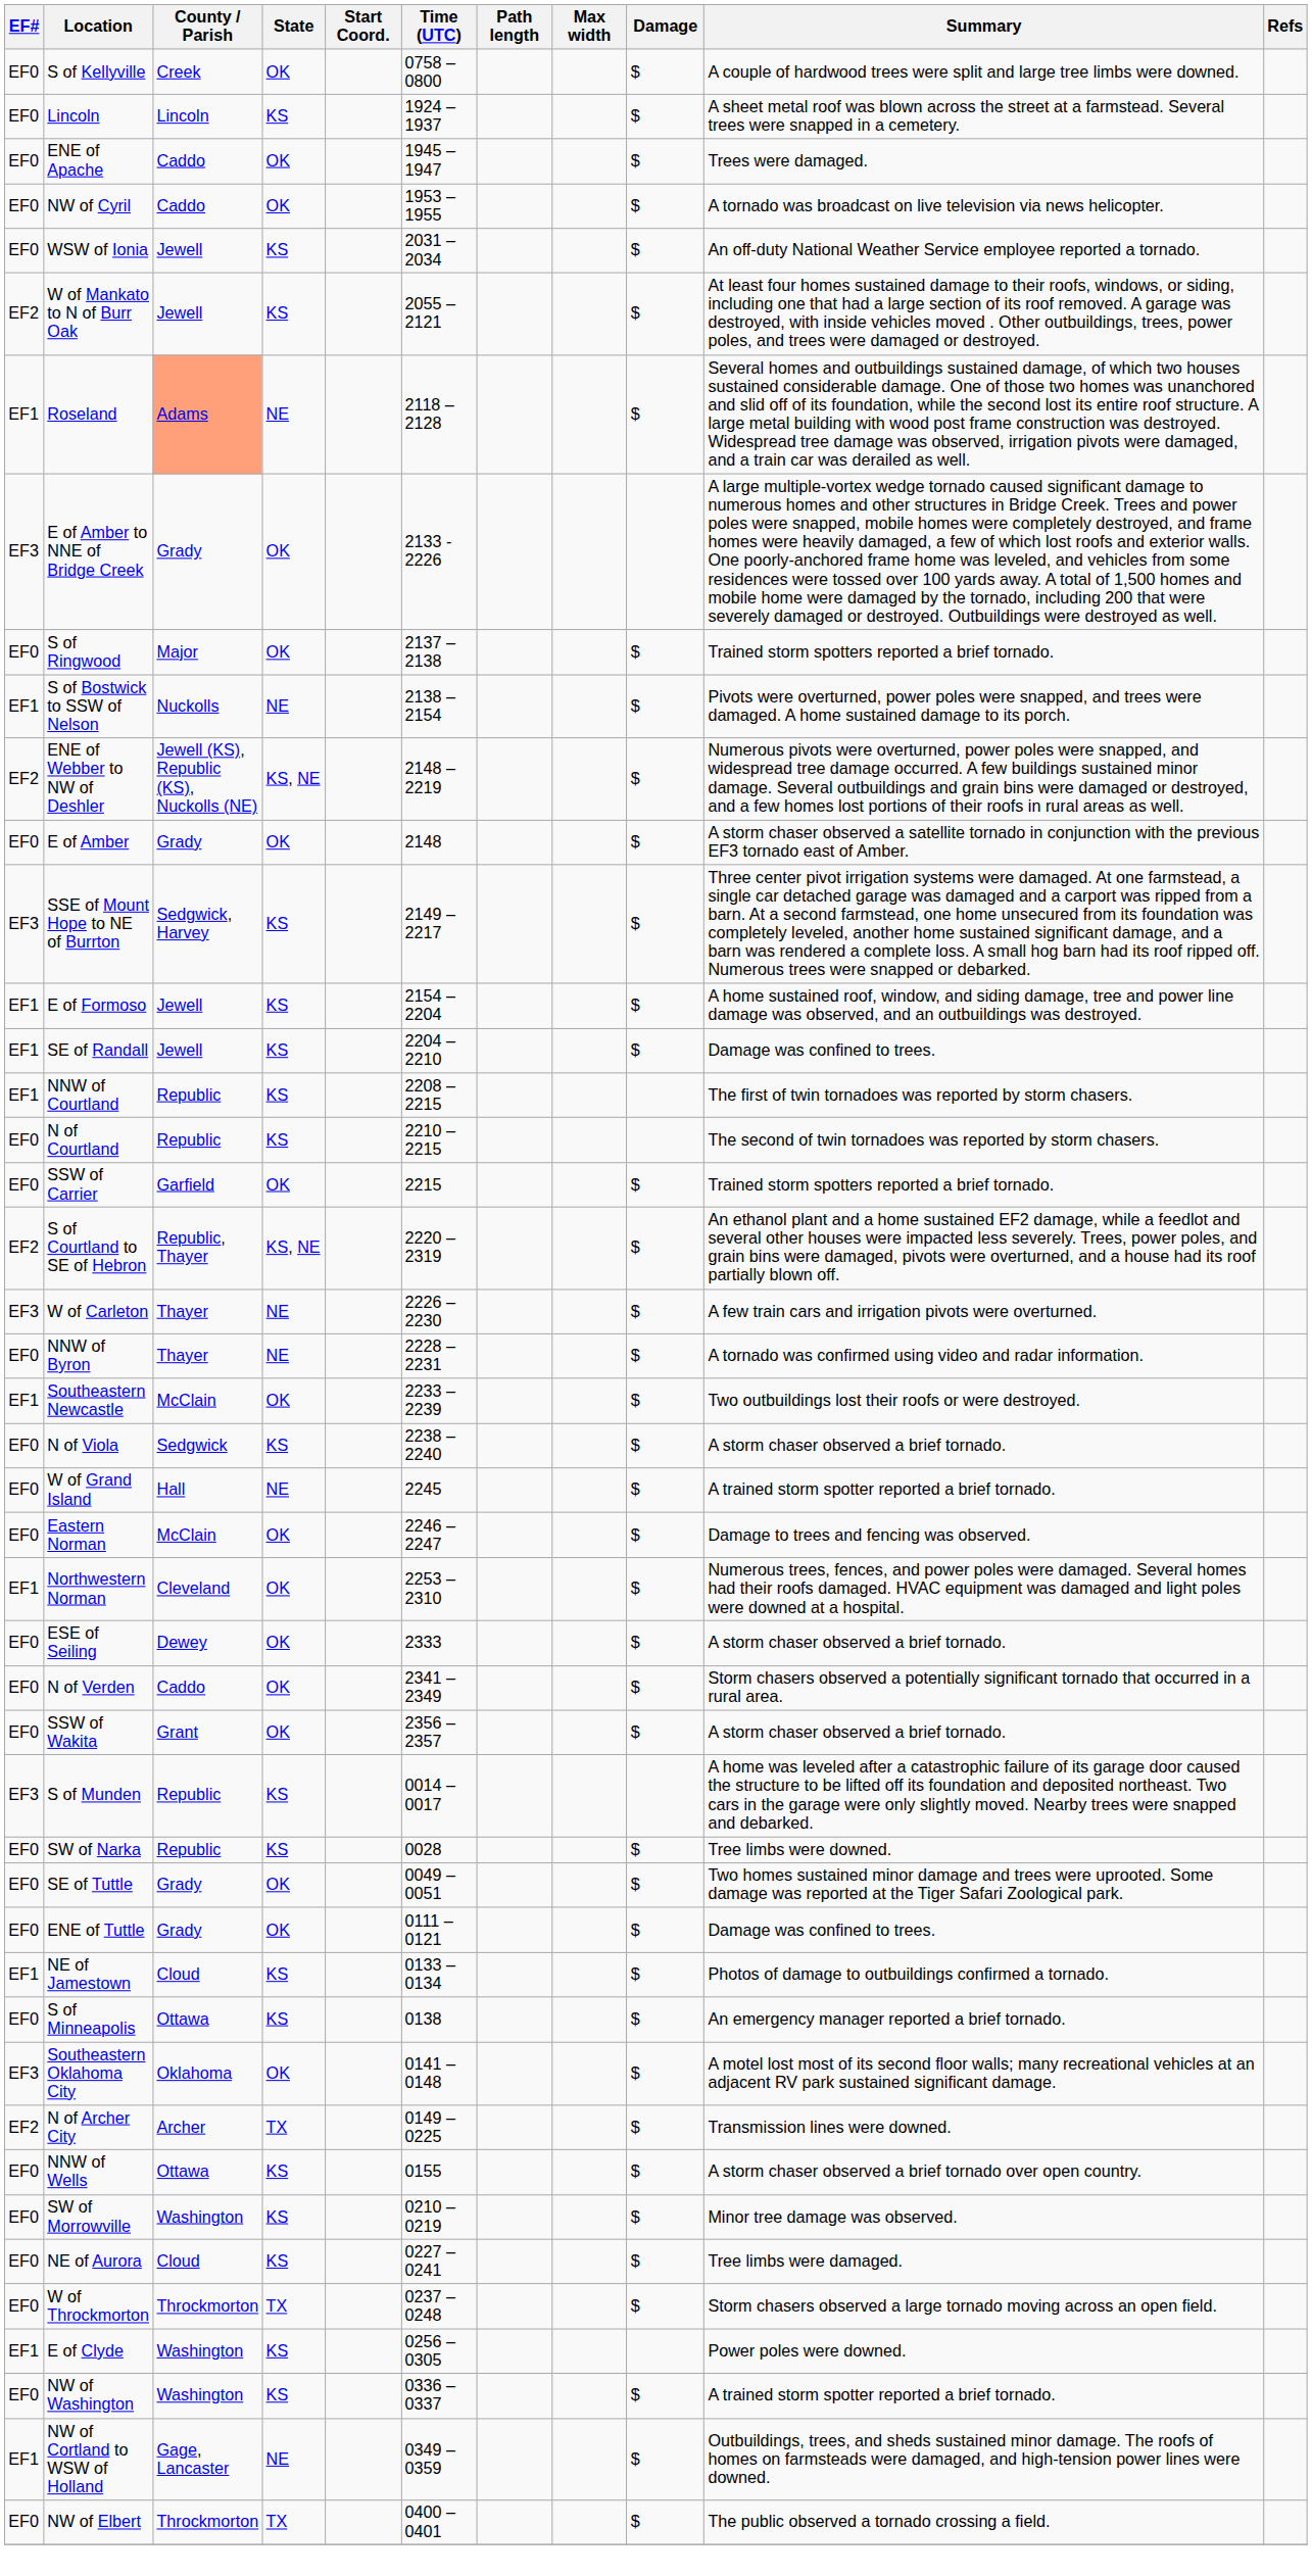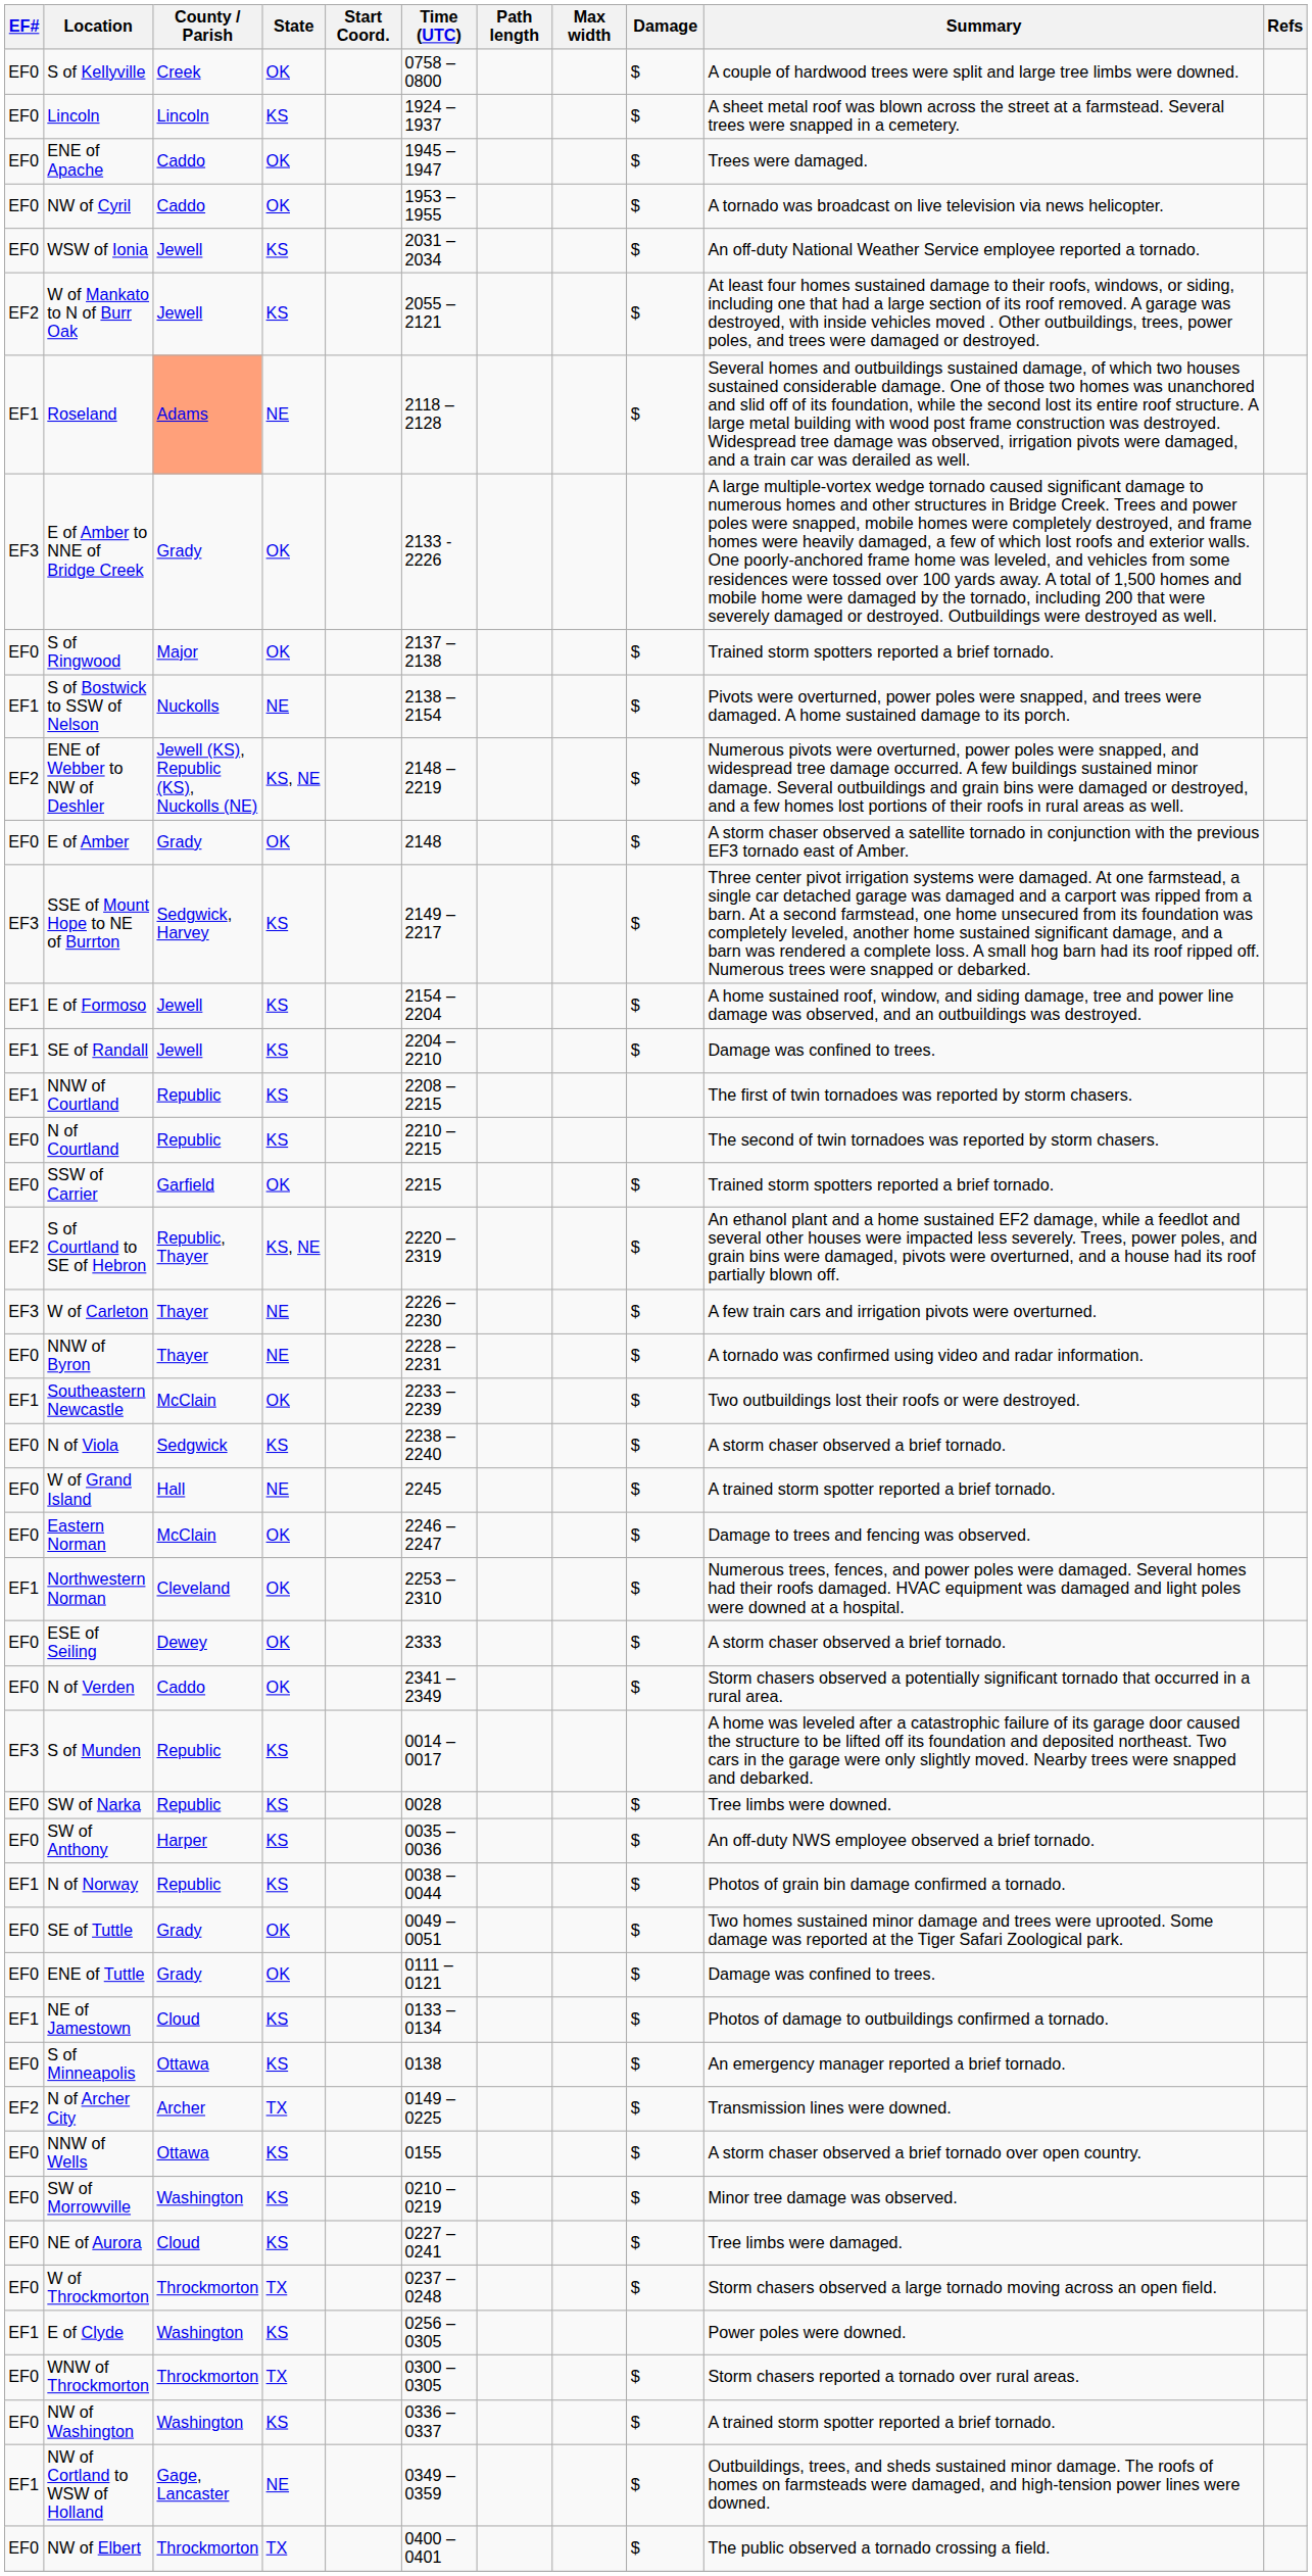- row: EF0 | SSW of Wakita | Grant | OK | 2356 – 2357 | $ | A storm chaser observed a brief tornado.
+ row: EF0 | SW of Anthony | Harper | KS | 0035 – 0036 | $ | An off-duty NWS employee observed a brief tornado.
+ row: EF1 | N of Norway | Republic | KS | 0038 – 0044 | $ | Photos of grain bin damage confirmed a tornado.
- row: EF3 | Southeastern Oklahoma City | Oklahoma | OK | 0141 – 0148 | $ | A motel lost most of its second floor walls; many recreational vehicles at an adjacent RV park sustained significant damage.
+ row: EF0 | WNW of Throckmorton | Throckmorton | TX | 0300 – 0305 | $ | Storm chasers reported a tornado over rural areas.
